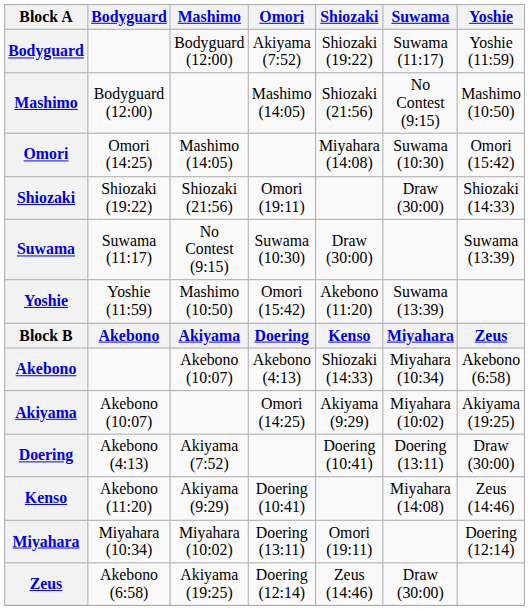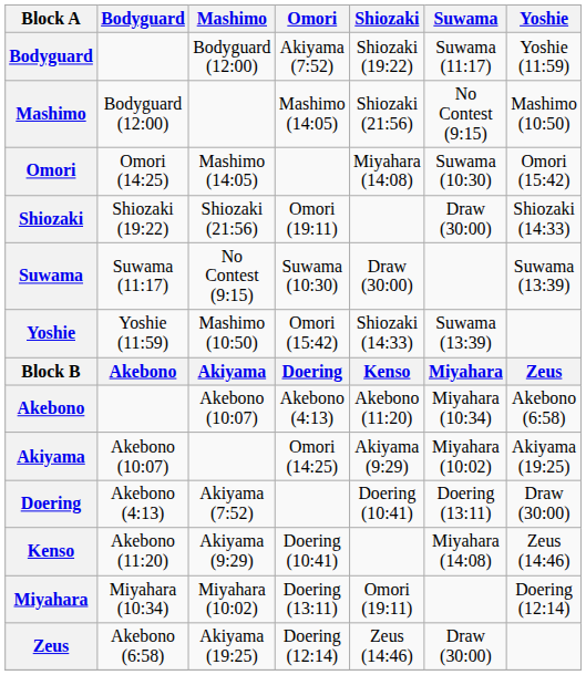row 7 | Shiozaki: Akebono (11:20) -> Shiozaki (14:33)
row 9 | Shiozaki: Shiozaki (14:33) -> Akebono (11:20)
